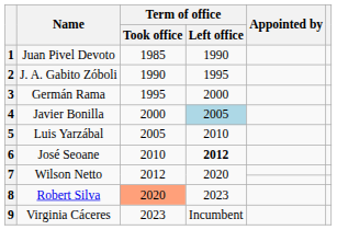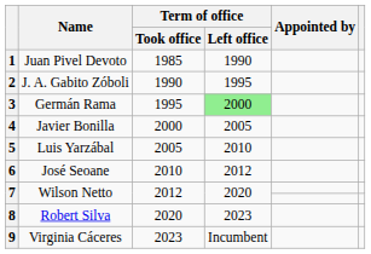3 | Term of office / Left office: no background -> lightgreen background
4 | Term of office / Left office: lightblue background -> no background
6 | Term of office / Left office: bold -> normal
8 | Term of office / Took office: lightsalmon background -> no background
